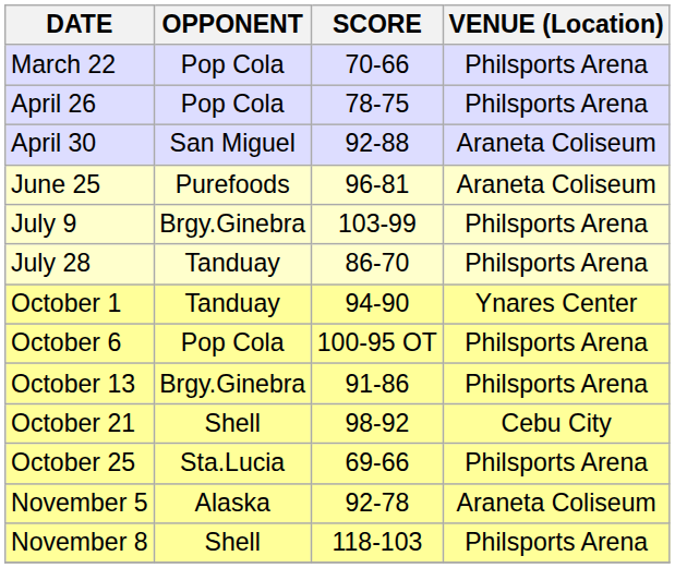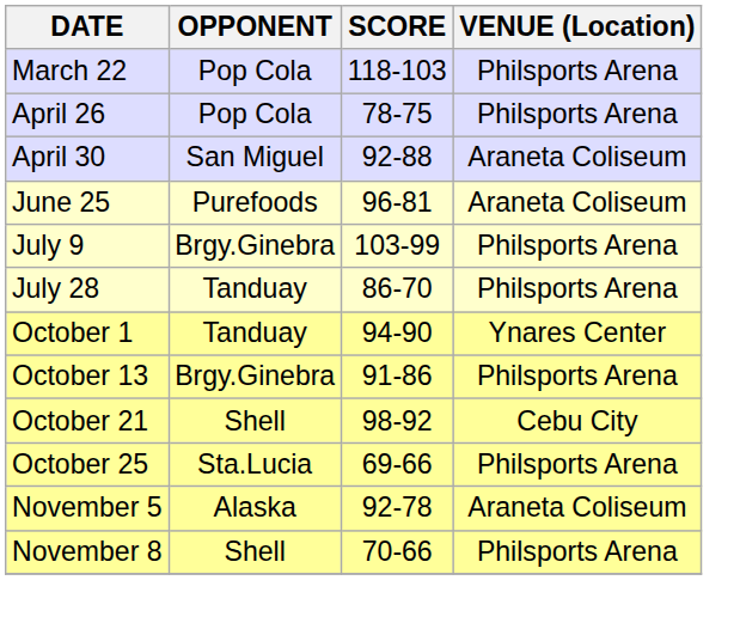March 22 | SCORE: 70-66 -> 118-103
- row: October 6 | Pop Cola | 100-95 OT | Philsports Arena
November 8 | SCORE: 118-103 -> 70-66
